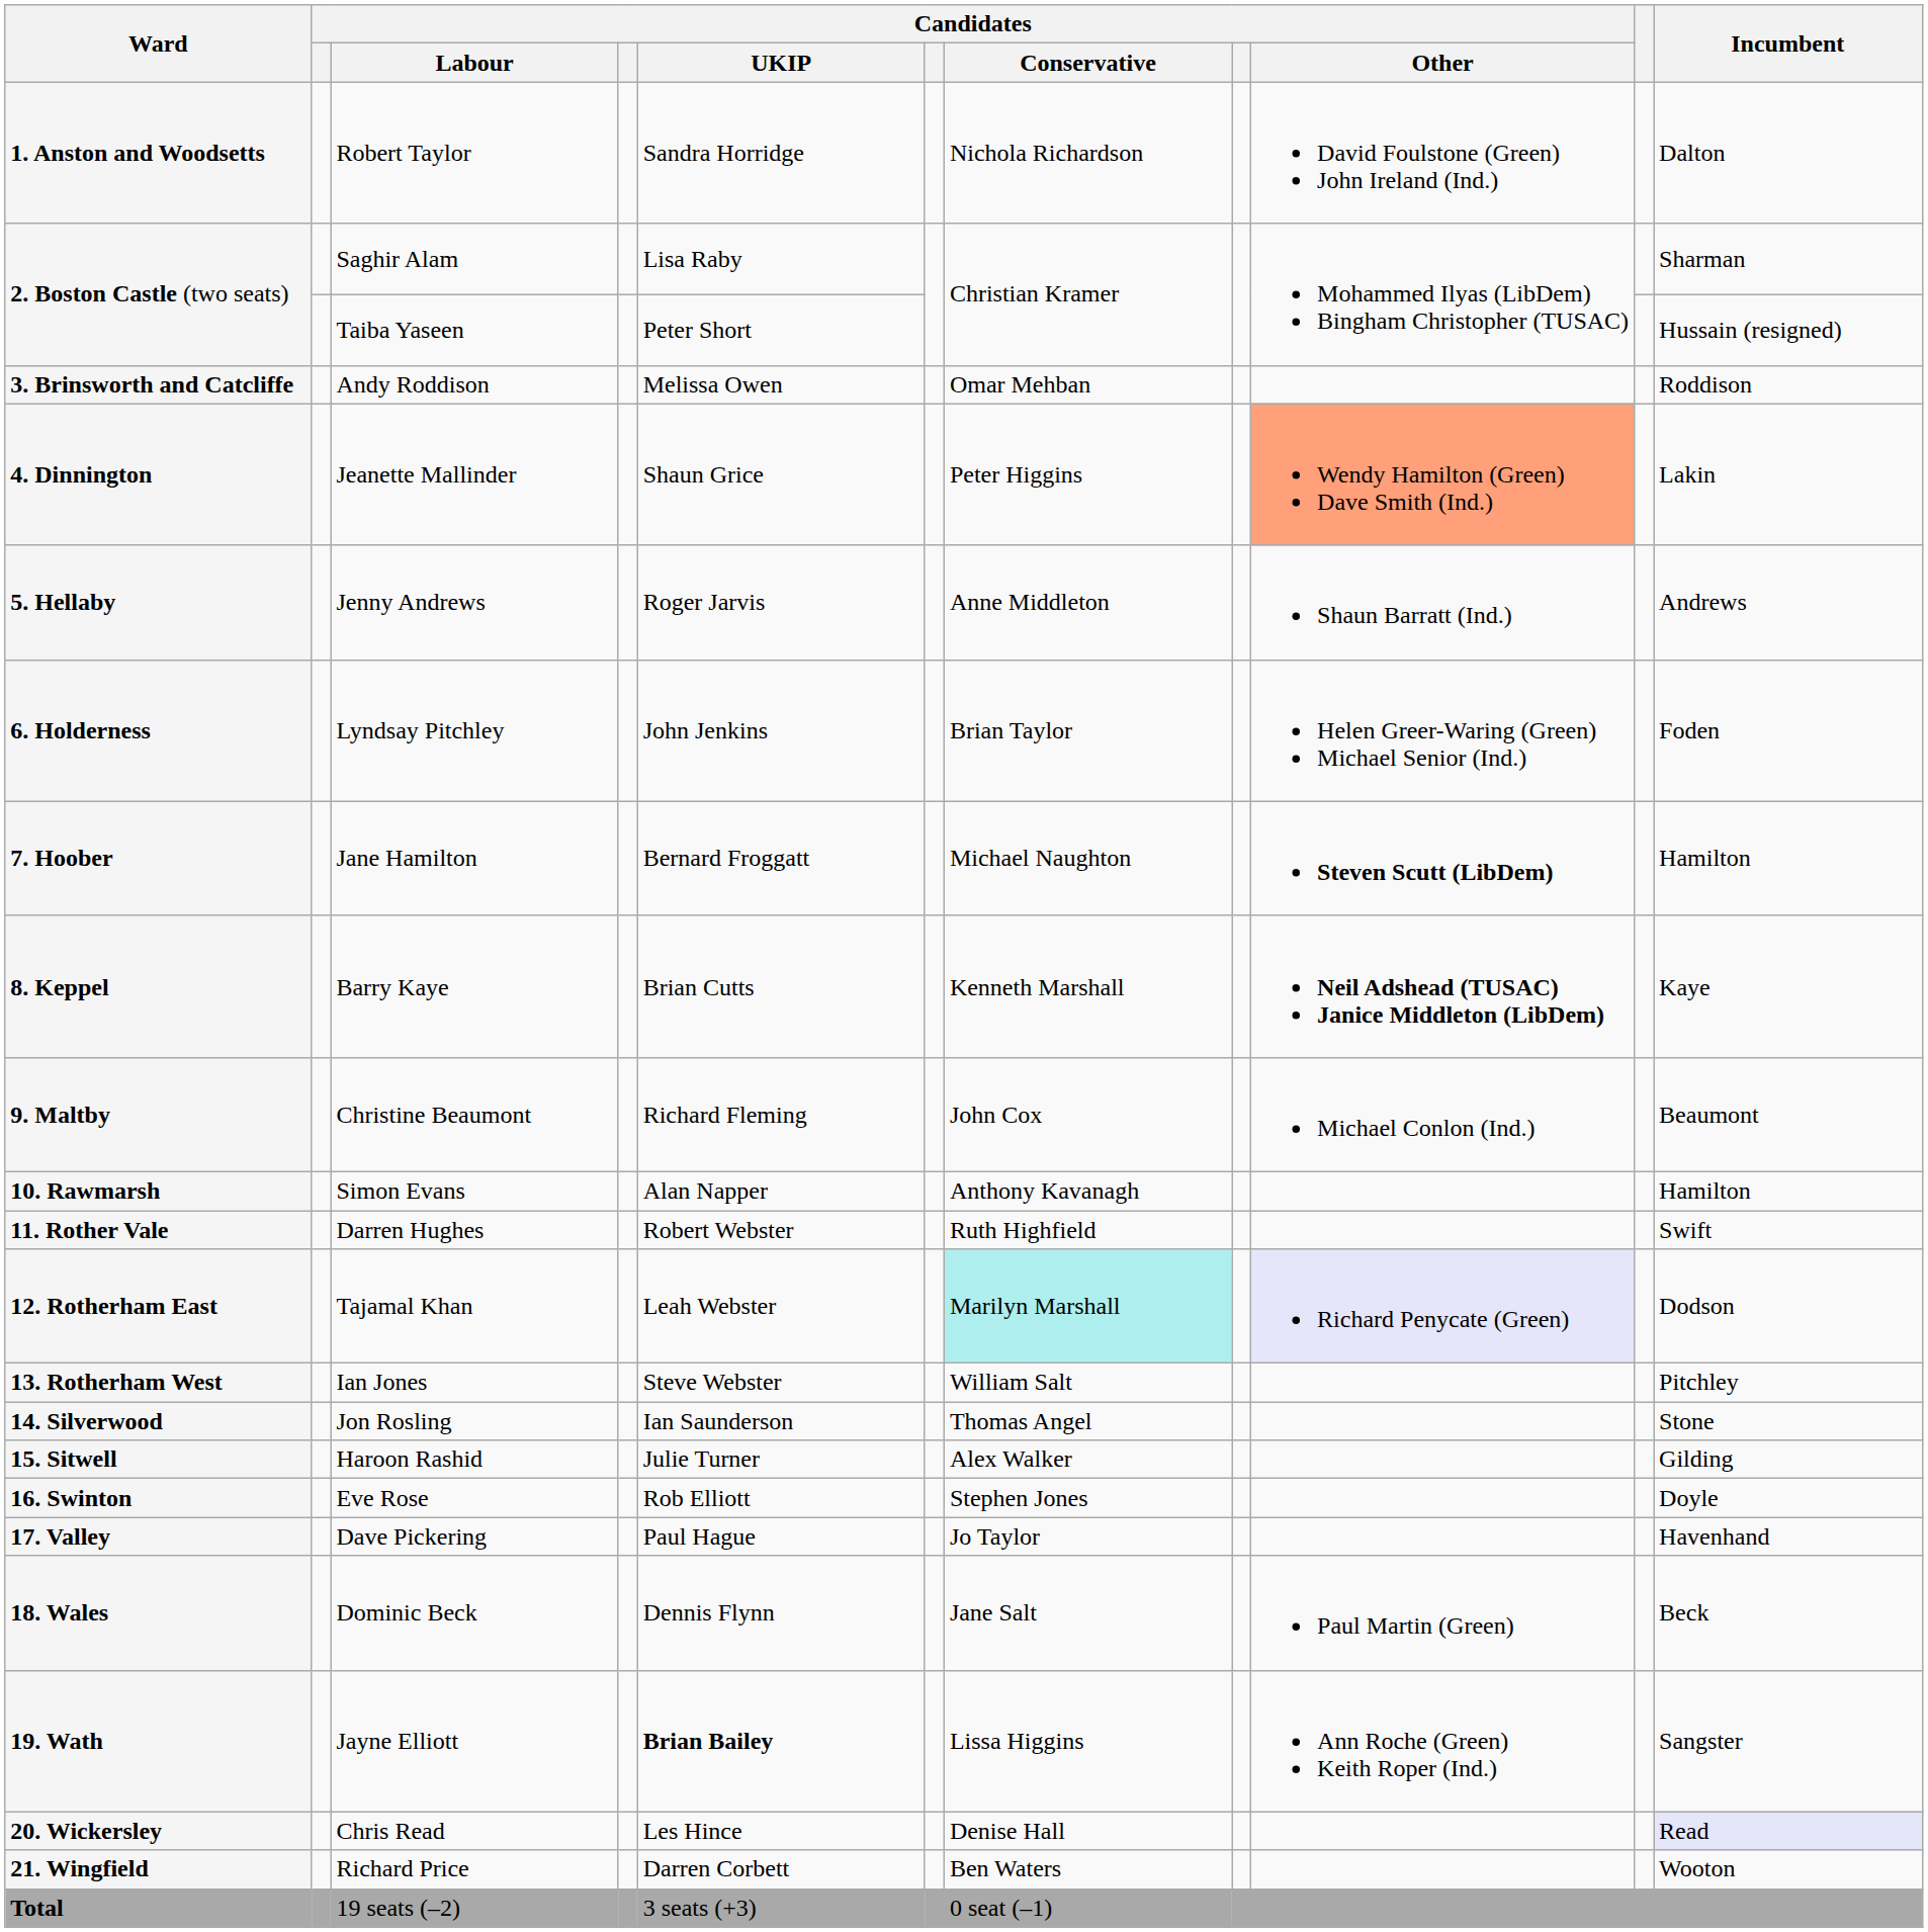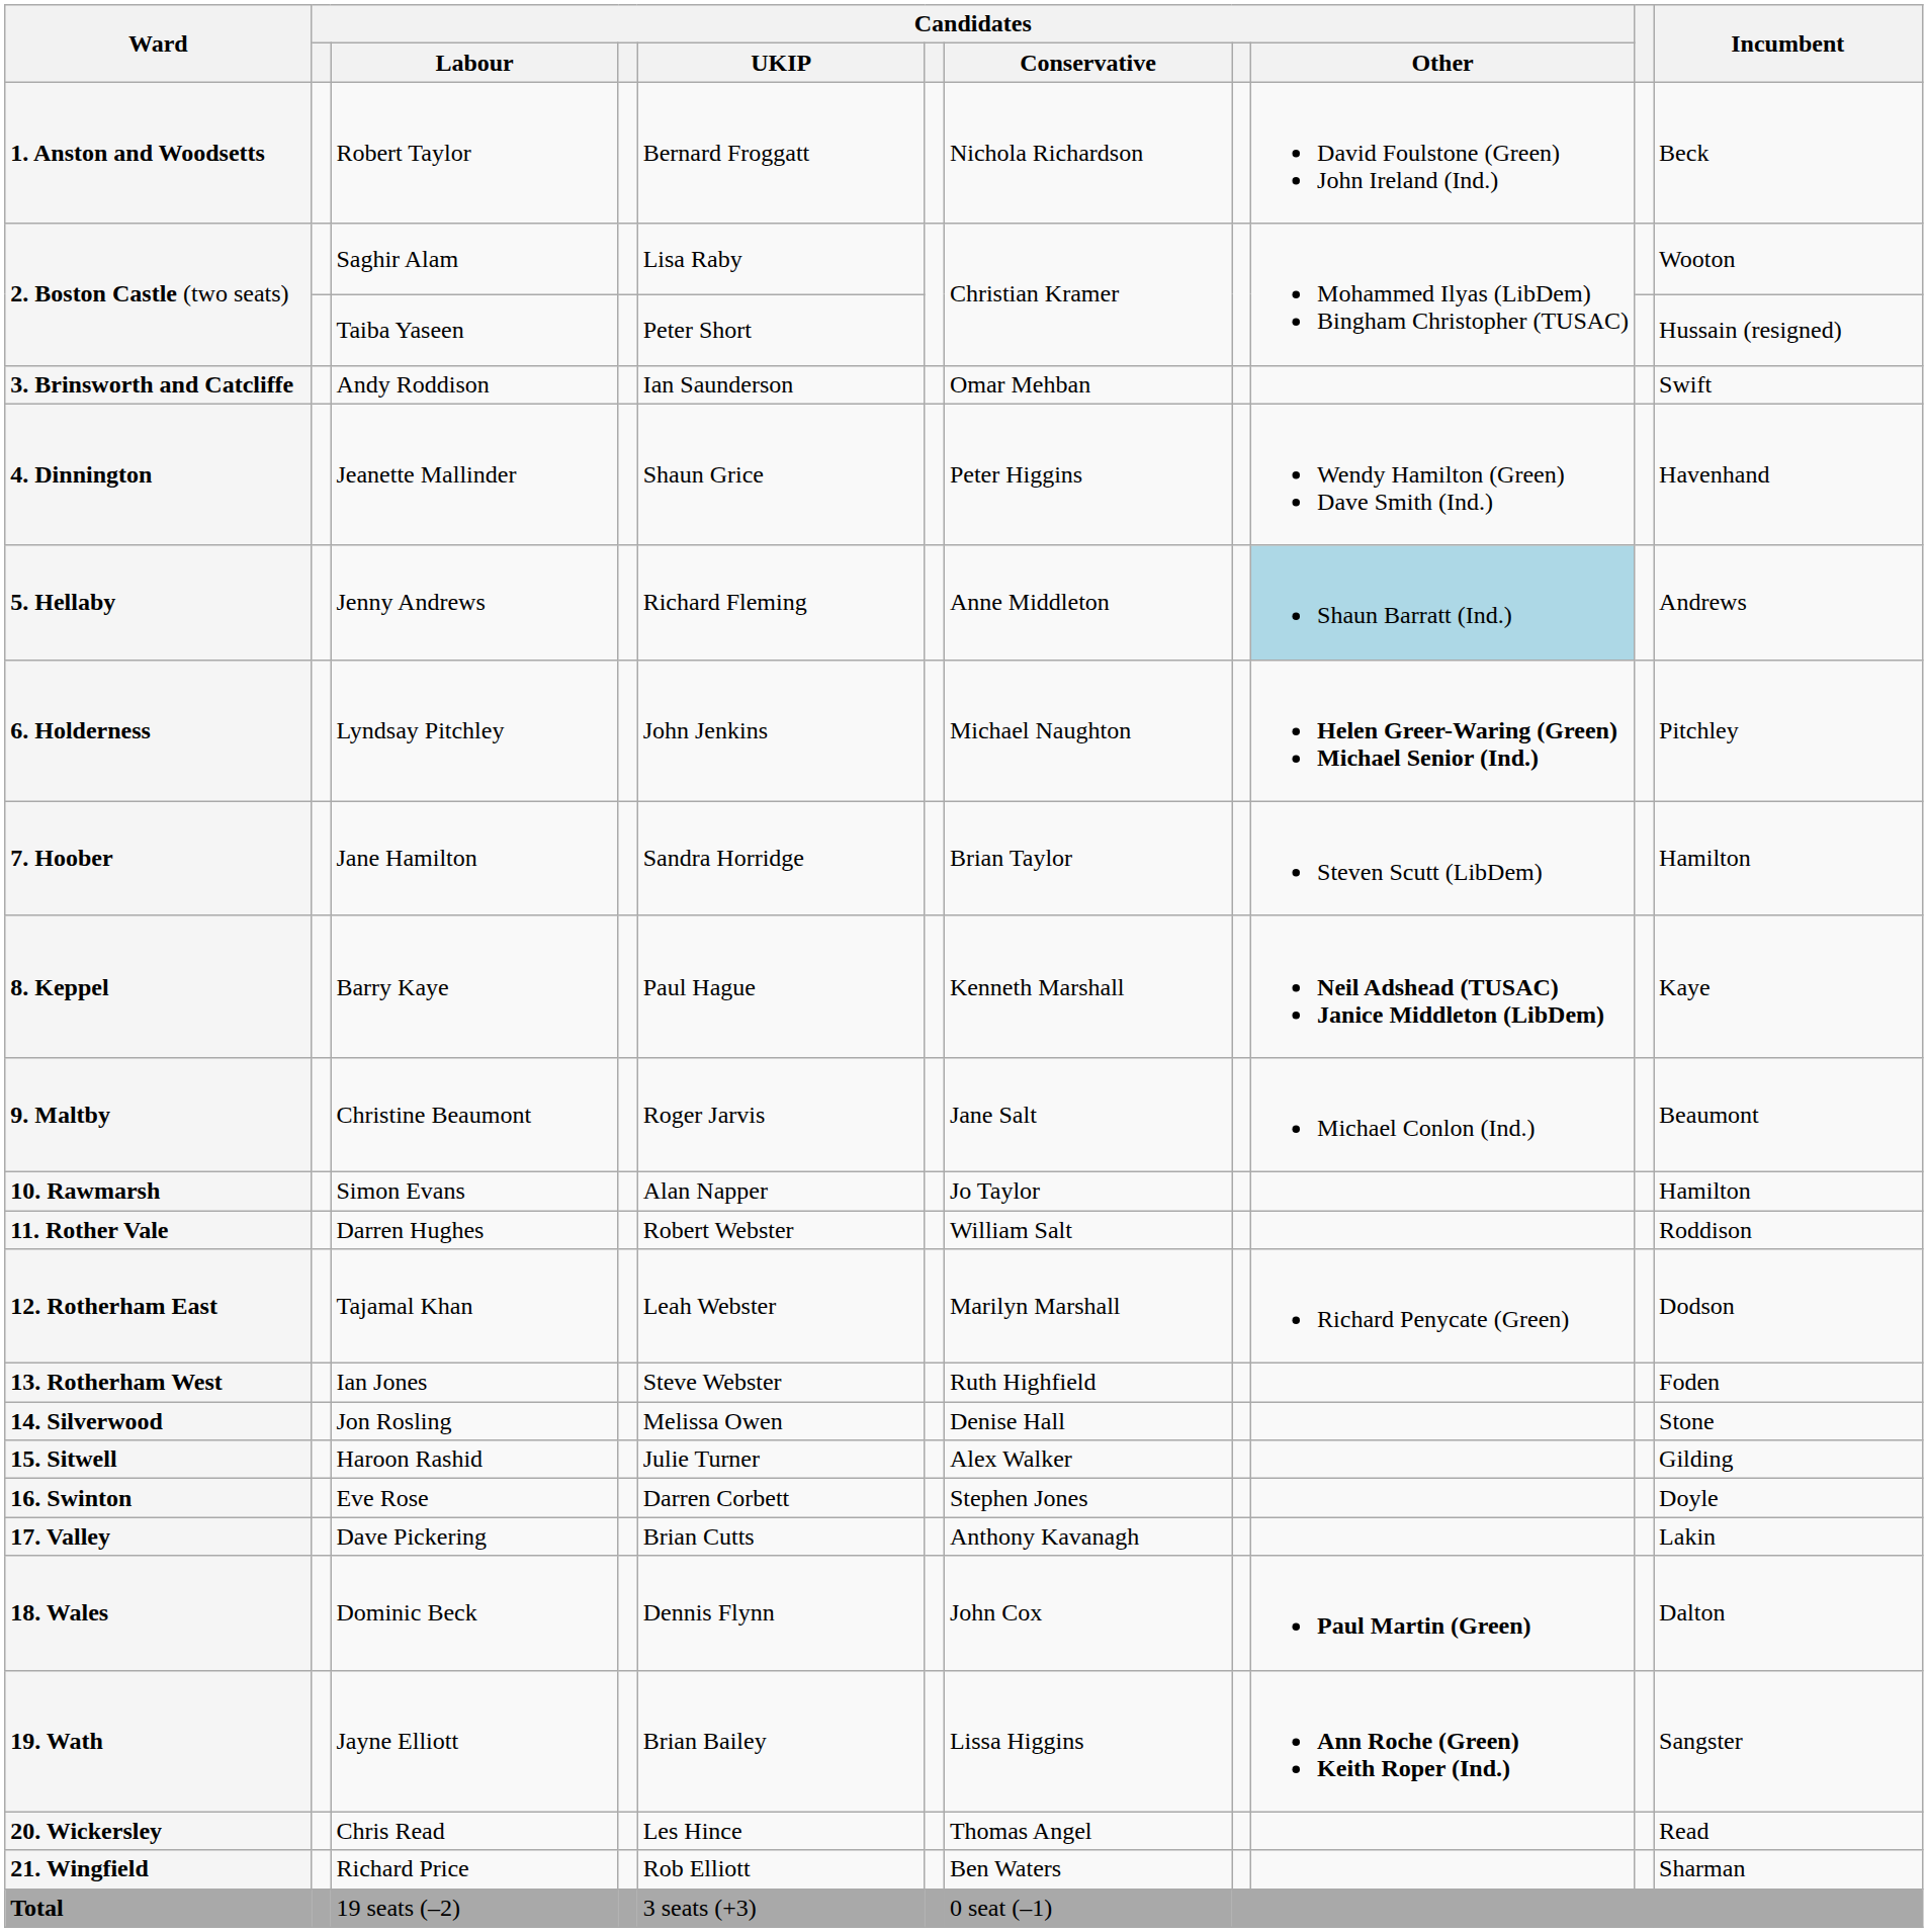Robert Taylor | Candidates / UKIP: Sandra Horridge -> Bernard Froggatt
Robert Taylor | Incumbent: Dalton -> Beck
Saghir Alam | Incumbent: Sharman -> Wooton
Andy Roddison | Candidates / UKIP: Melissa Owen -> Ian Saunderson
Andy Roddison | Incumbent: Roddison -> Swift
Jeanette Mallinder | Candidates / Other: lightsalmon background -> no background
Jeanette Mallinder | Incumbent: Lakin -> Havenhand
Jenny Andrews | Candidates / UKIP: Roger Jarvis -> Richard Fleming
Jenny Andrews | Candidates / Other: no background -> lightblue background
Lyndsay Pitchley | Candidates / Conservative: Brian Taylor -> Michael Naughton
Lyndsay Pitchley | Candidates / Other: normal -> bold
Lyndsay Pitchley | Incumbent: Foden -> Pitchley
Jane Hamilton | Candidates / UKIP: Bernard Froggatt -> Sandra Horridge
Jane Hamilton | Candidates / Conservative: Michael Naughton -> Brian Taylor
Jane Hamilton | Candidates / Other: bold -> normal
Barry Kaye | Candidates / UKIP: Brian Cutts -> Paul Hague
Christine Beaumont | Candidates / UKIP: Richard Fleming -> Roger Jarvis
Christine Beaumont | Candidates / Conservative: John Cox -> Jane Salt
Simon Evans | Candidates / Conservative: Anthony Kavanagh -> Jo Taylor
Darren Hughes | Candidates / Conservative: Ruth Highfield -> William Salt
Darren Hughes | Incumbent: Swift -> Roddison
Tajamal Khan | Candidates / Conservative: paleturquoise background -> no background
Tajamal Khan | Candidates / Other: lavender background -> no background
Ian Jones | Candidates / Conservative: William Salt -> Ruth Highfield
Ian Jones | Incumbent: Pitchley -> Foden
Jon Rosling | Candidates / UKIP: Ian Saunderson -> Melissa Owen
Jon Rosling | Candidates / Conservative: Thomas Angel -> Denise Hall
Eve Rose | Candidates / UKIP: Rob Elliott -> Darren Corbett
Dave Pickering | Candidates / UKIP: Paul Hague -> Brian Cutts
Dave Pickering | Candidates / Conservative: Jo Taylor -> Anthony Kavanagh
Dave Pickering | Incumbent: Havenhand -> Lakin
Dominic Beck | Candidates / Conservative: Jane Salt -> John Cox
Dominic Beck | Candidates / Other: normal -> bold
Dominic Beck | Incumbent: Beck -> Dalton
Jayne Elliott | Candidates / UKIP: bold -> normal
Jayne Elliott | Candidates / Other: normal -> bold
Chris Read | Candidates / Conservative: Denise Hall -> Thomas Angel
Chris Read | Incumbent: lavender background -> no background
Richard Price | Candidates / UKIP: Darren Corbett -> Rob Elliott
Richard Price | Incumbent: Wooton -> Sharman
